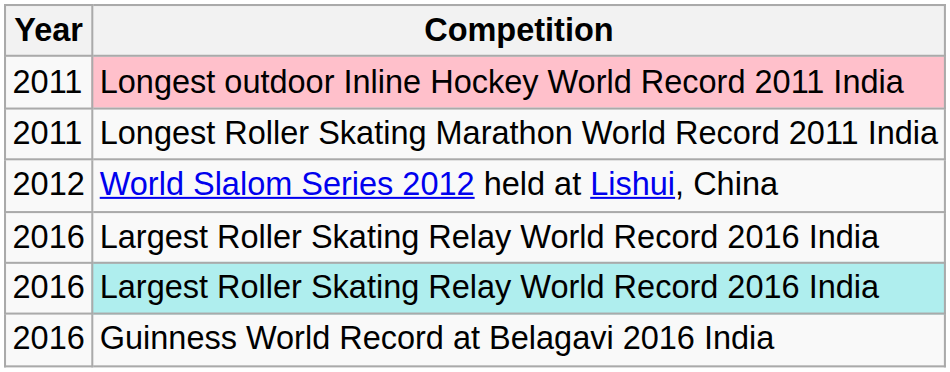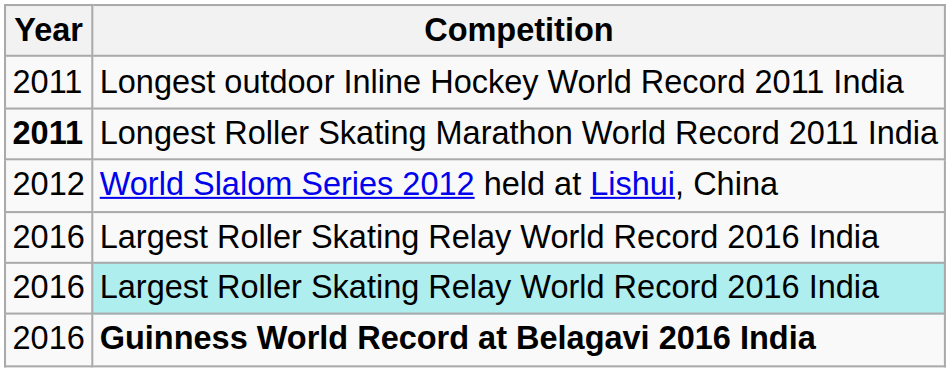row 2 | Competition: pink background -> no background
row 3 | Year: normal -> bold
row 7 | Competition: normal -> bold
